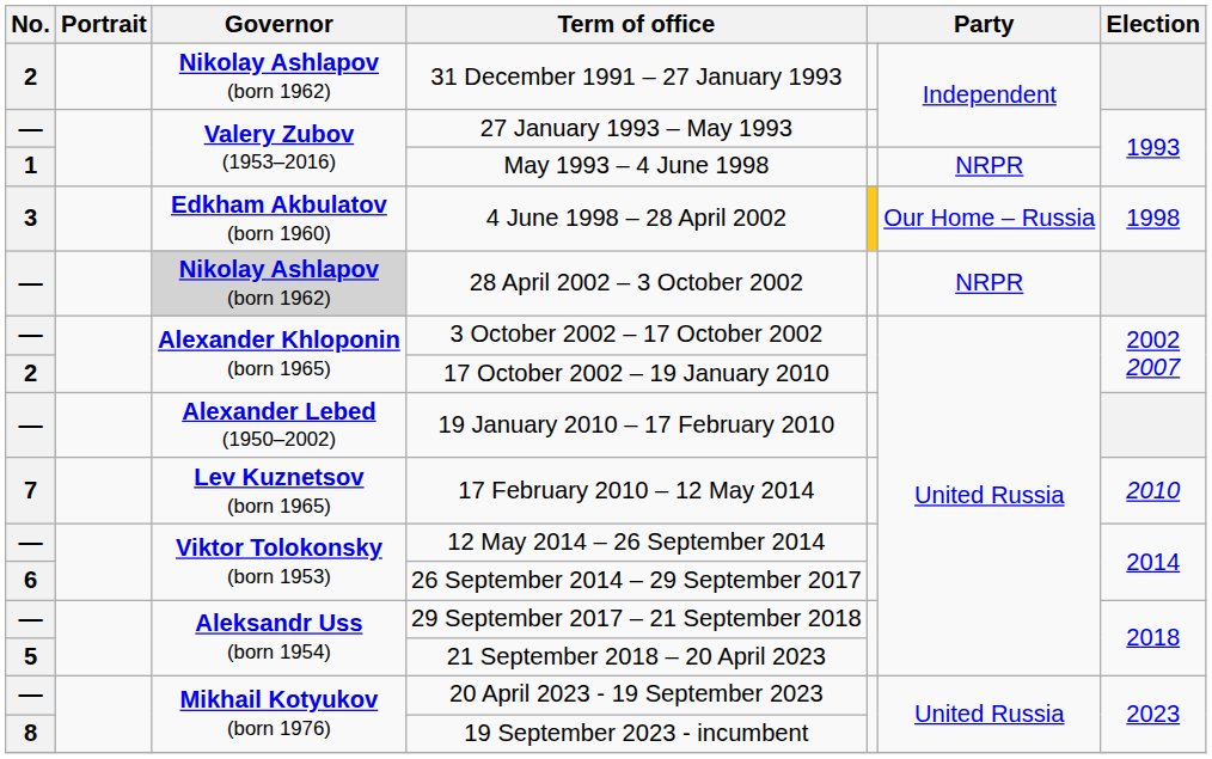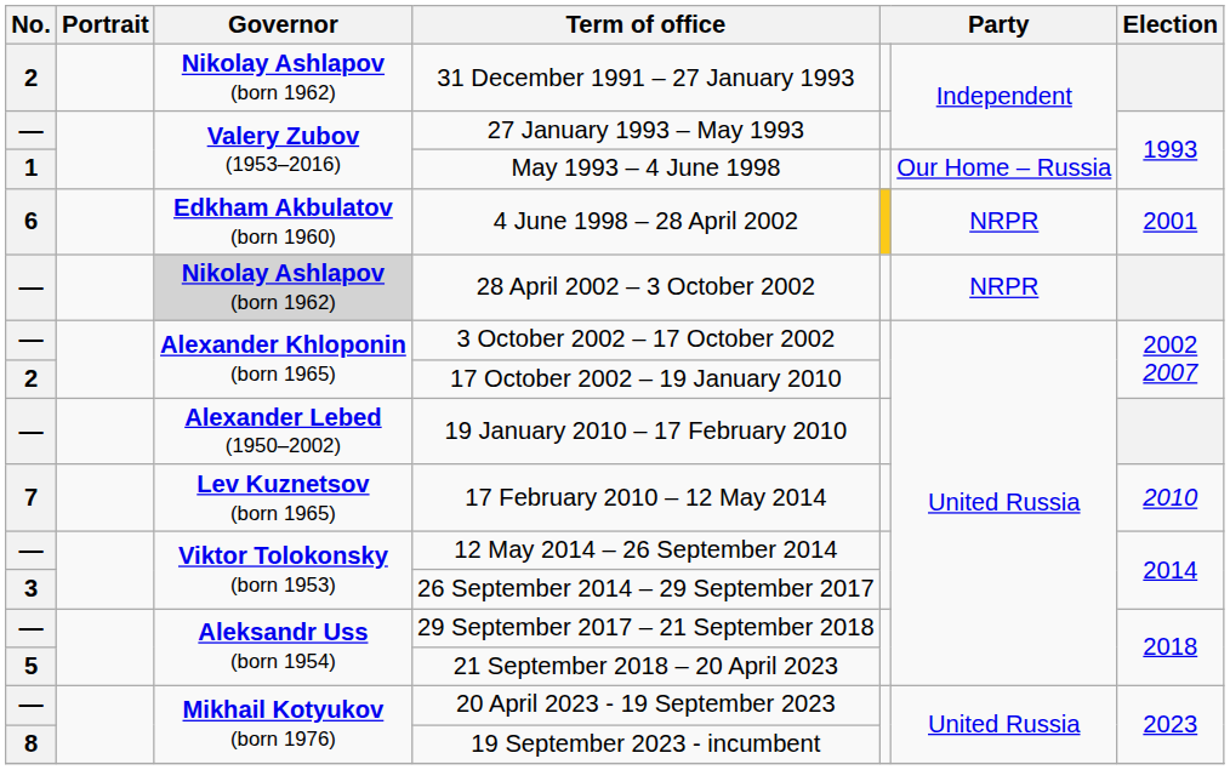May 1993 – 4 June 1998 | column 6: NRPR -> Our Home – Russia
4 June 1998 – 28 April 2002 | No.: 3 -> 6
4 June 1998 – 28 April 2002 | column 6: Our Home – Russia -> NRPR
4 June 1998 – 28 April 2002 | Election: 1998 -> 2001
26 September 2014 – 29 September 2017 | No.: 6 -> 3
